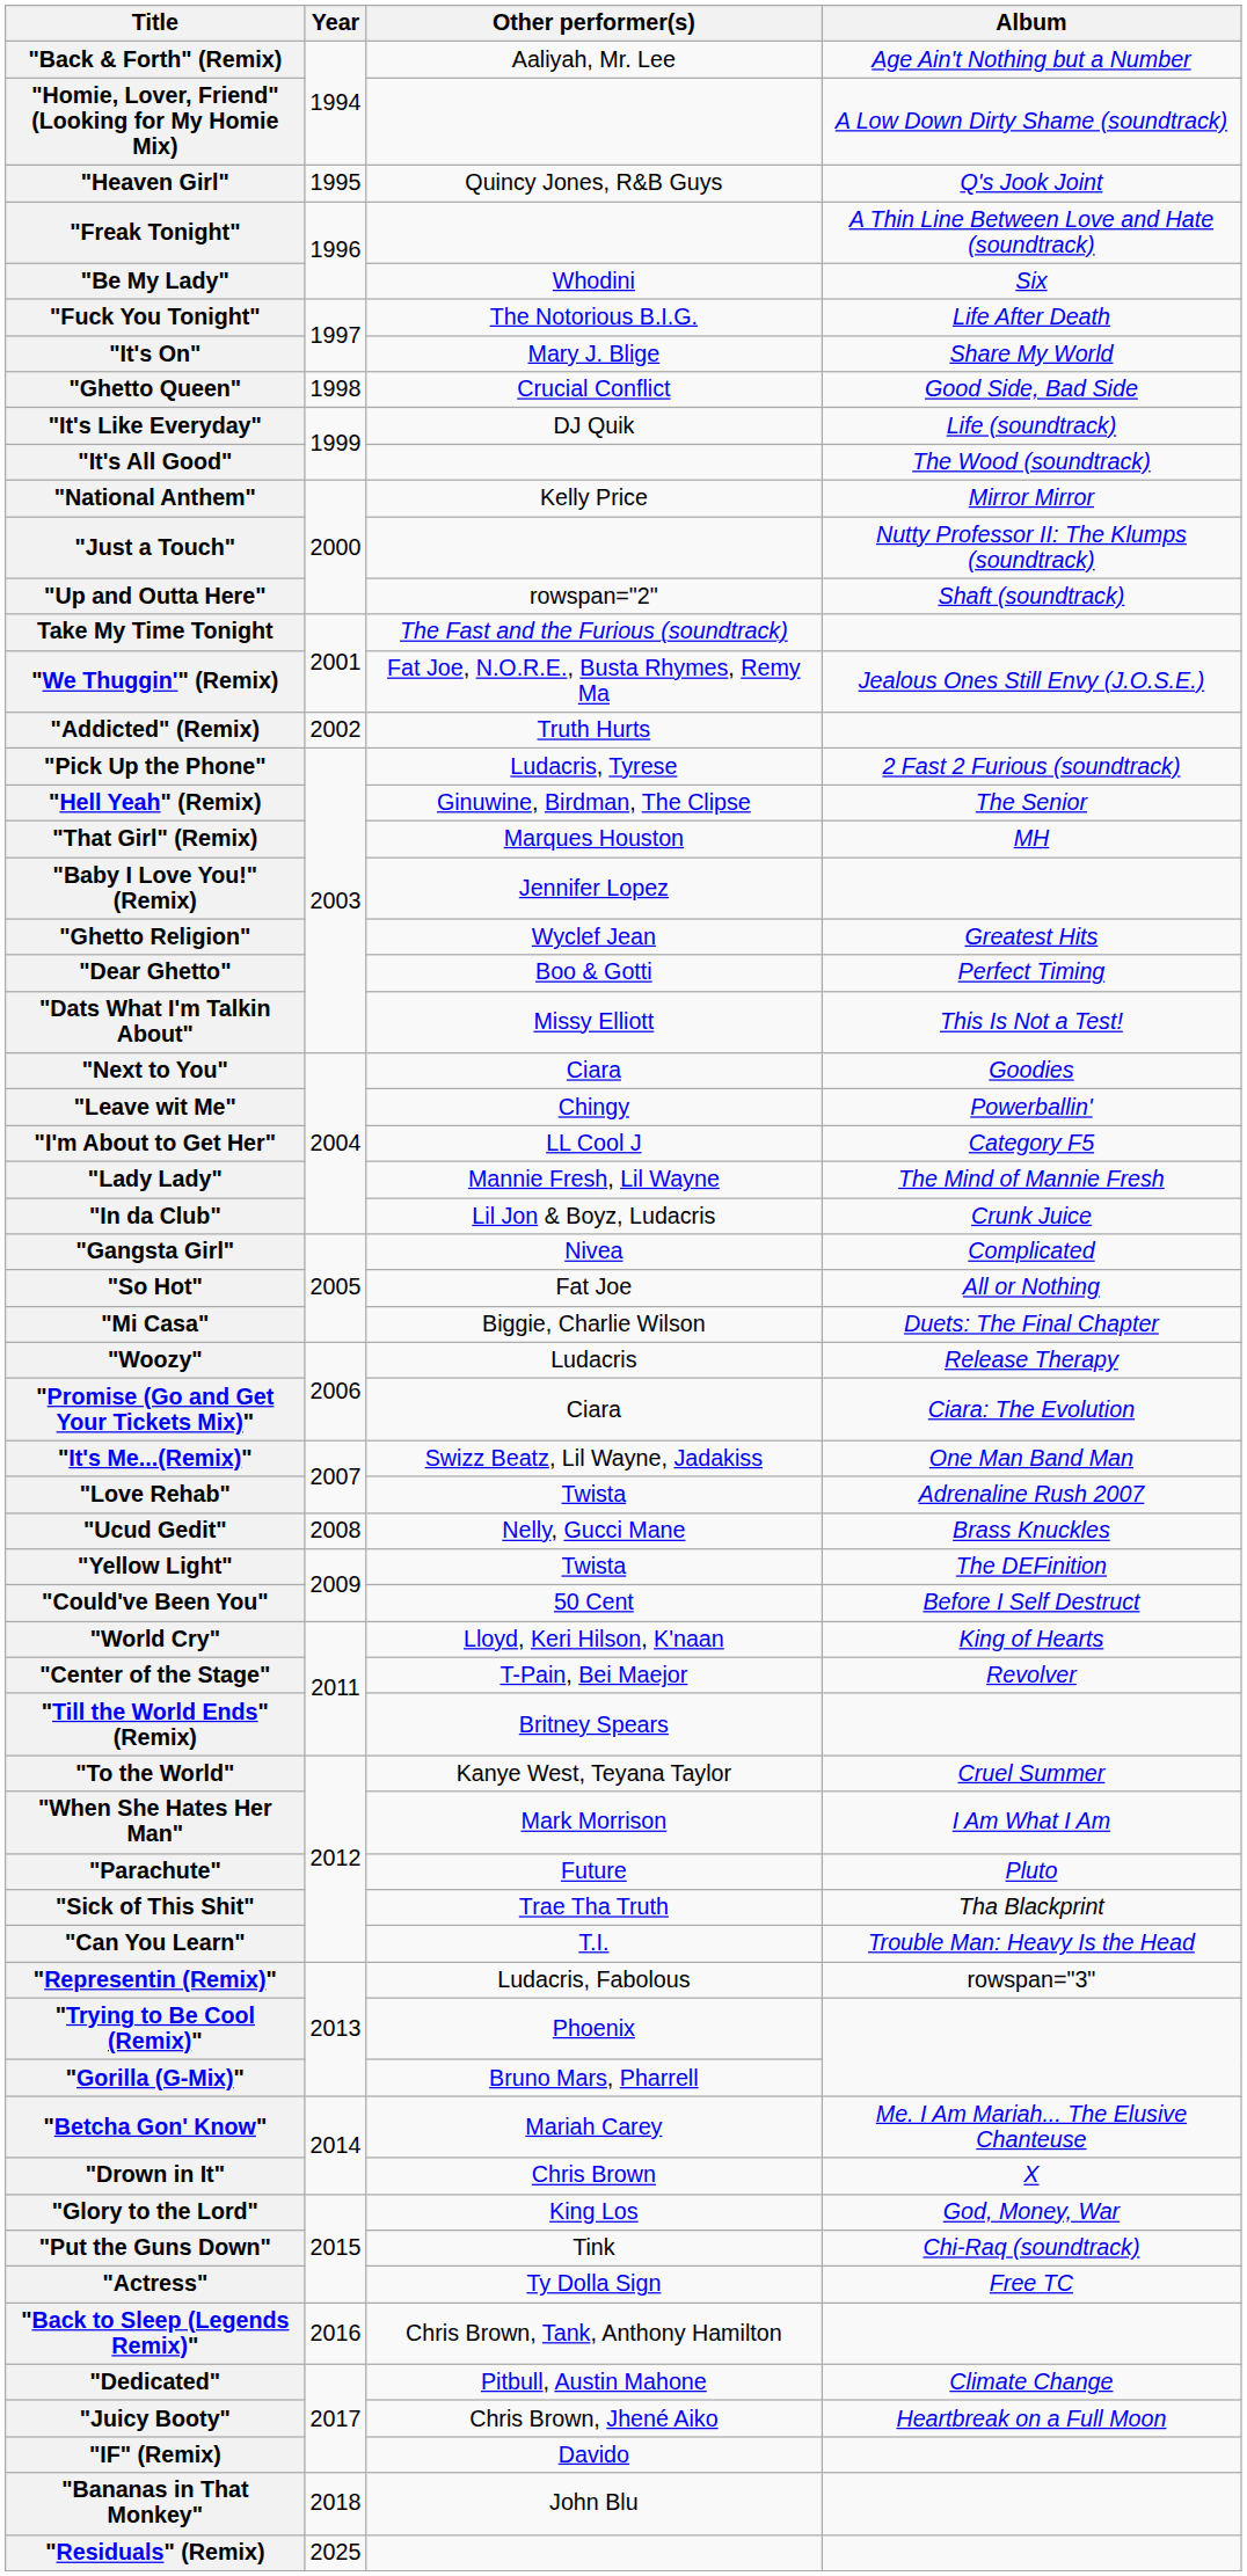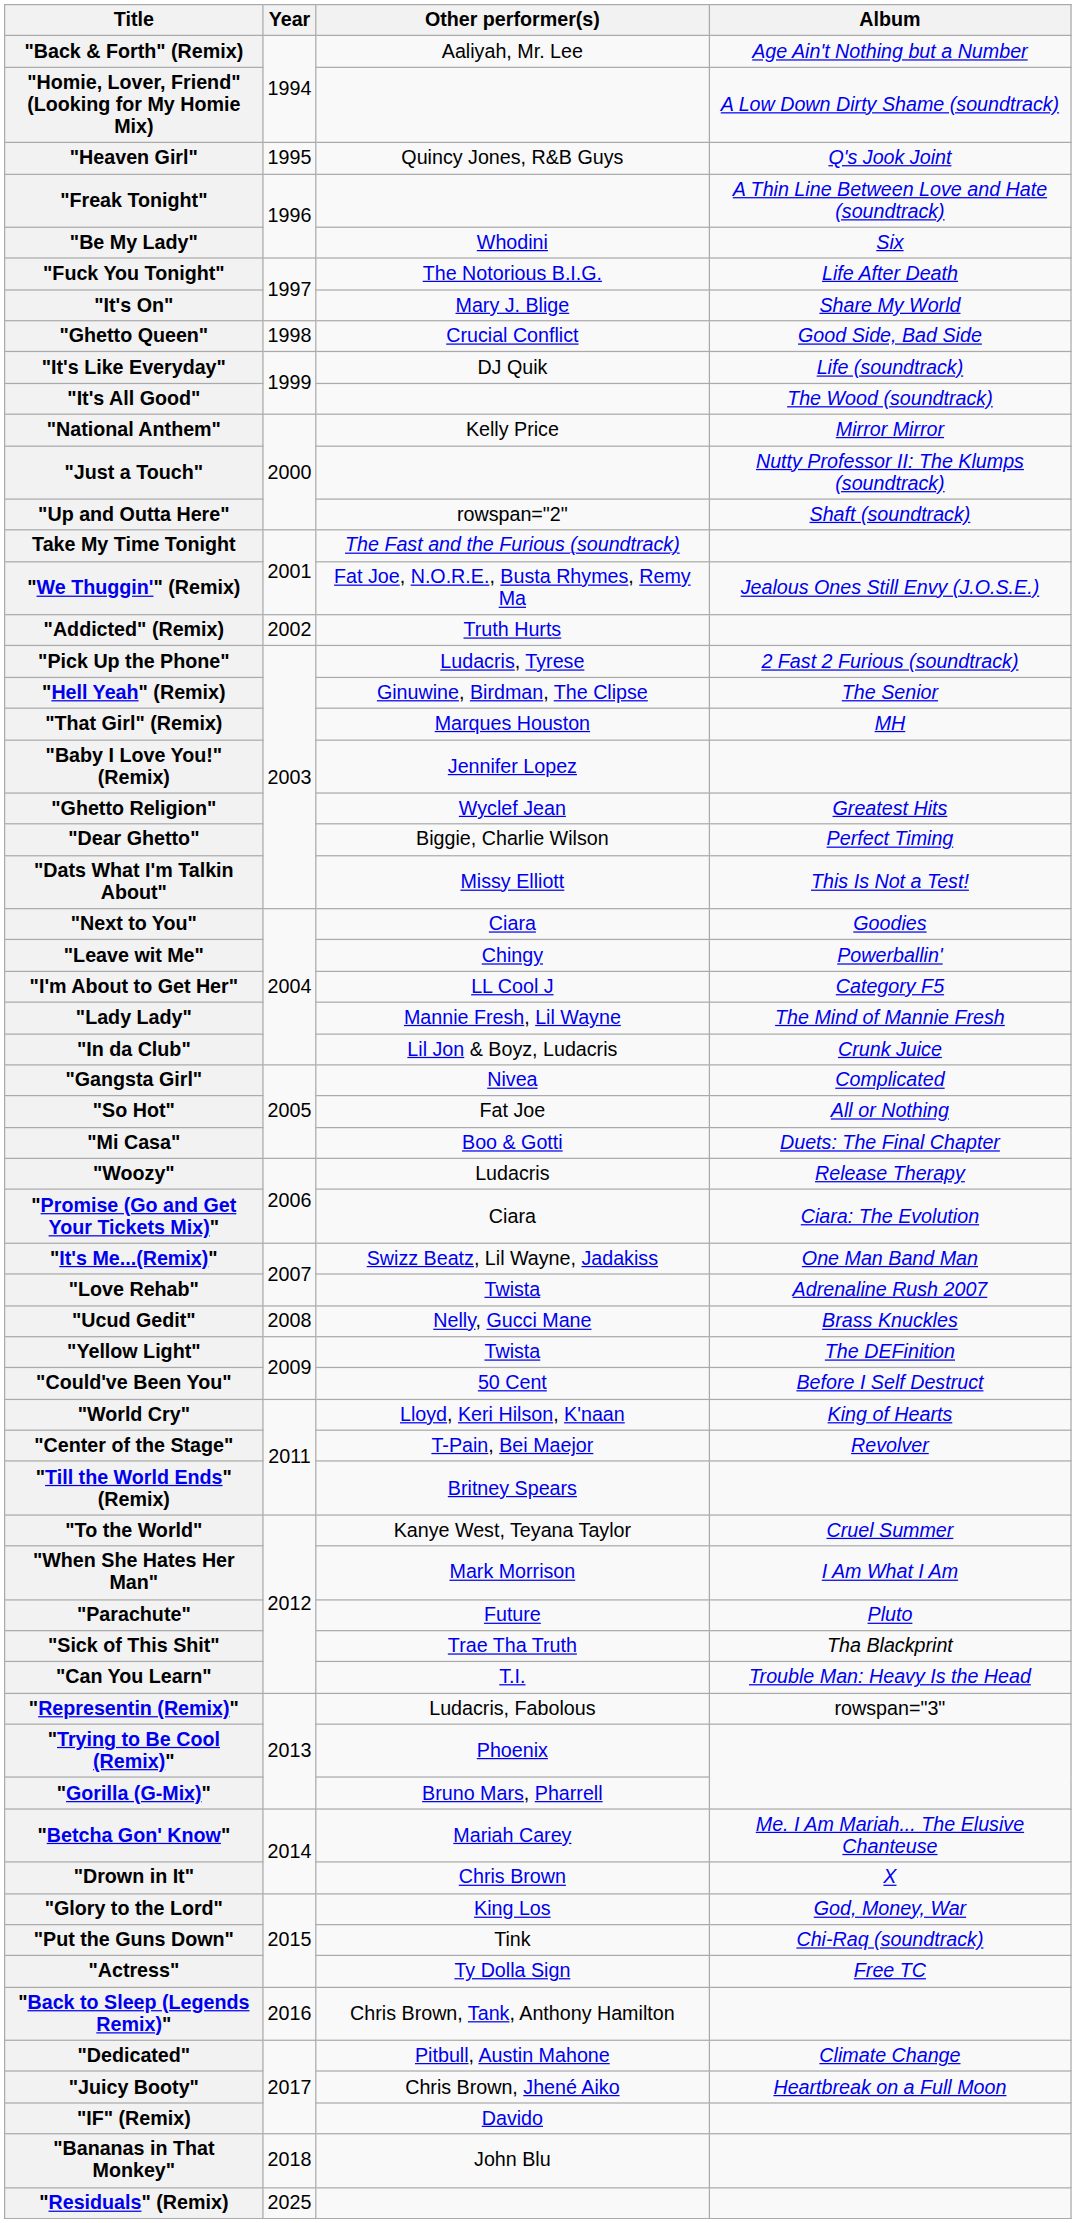"Dear Ghetto" | Other performer(s): Boo & Gotti -> Biggie, Charlie Wilson
"Mi Casa" | Other performer(s): Biggie, Charlie Wilson -> Boo & Gotti
